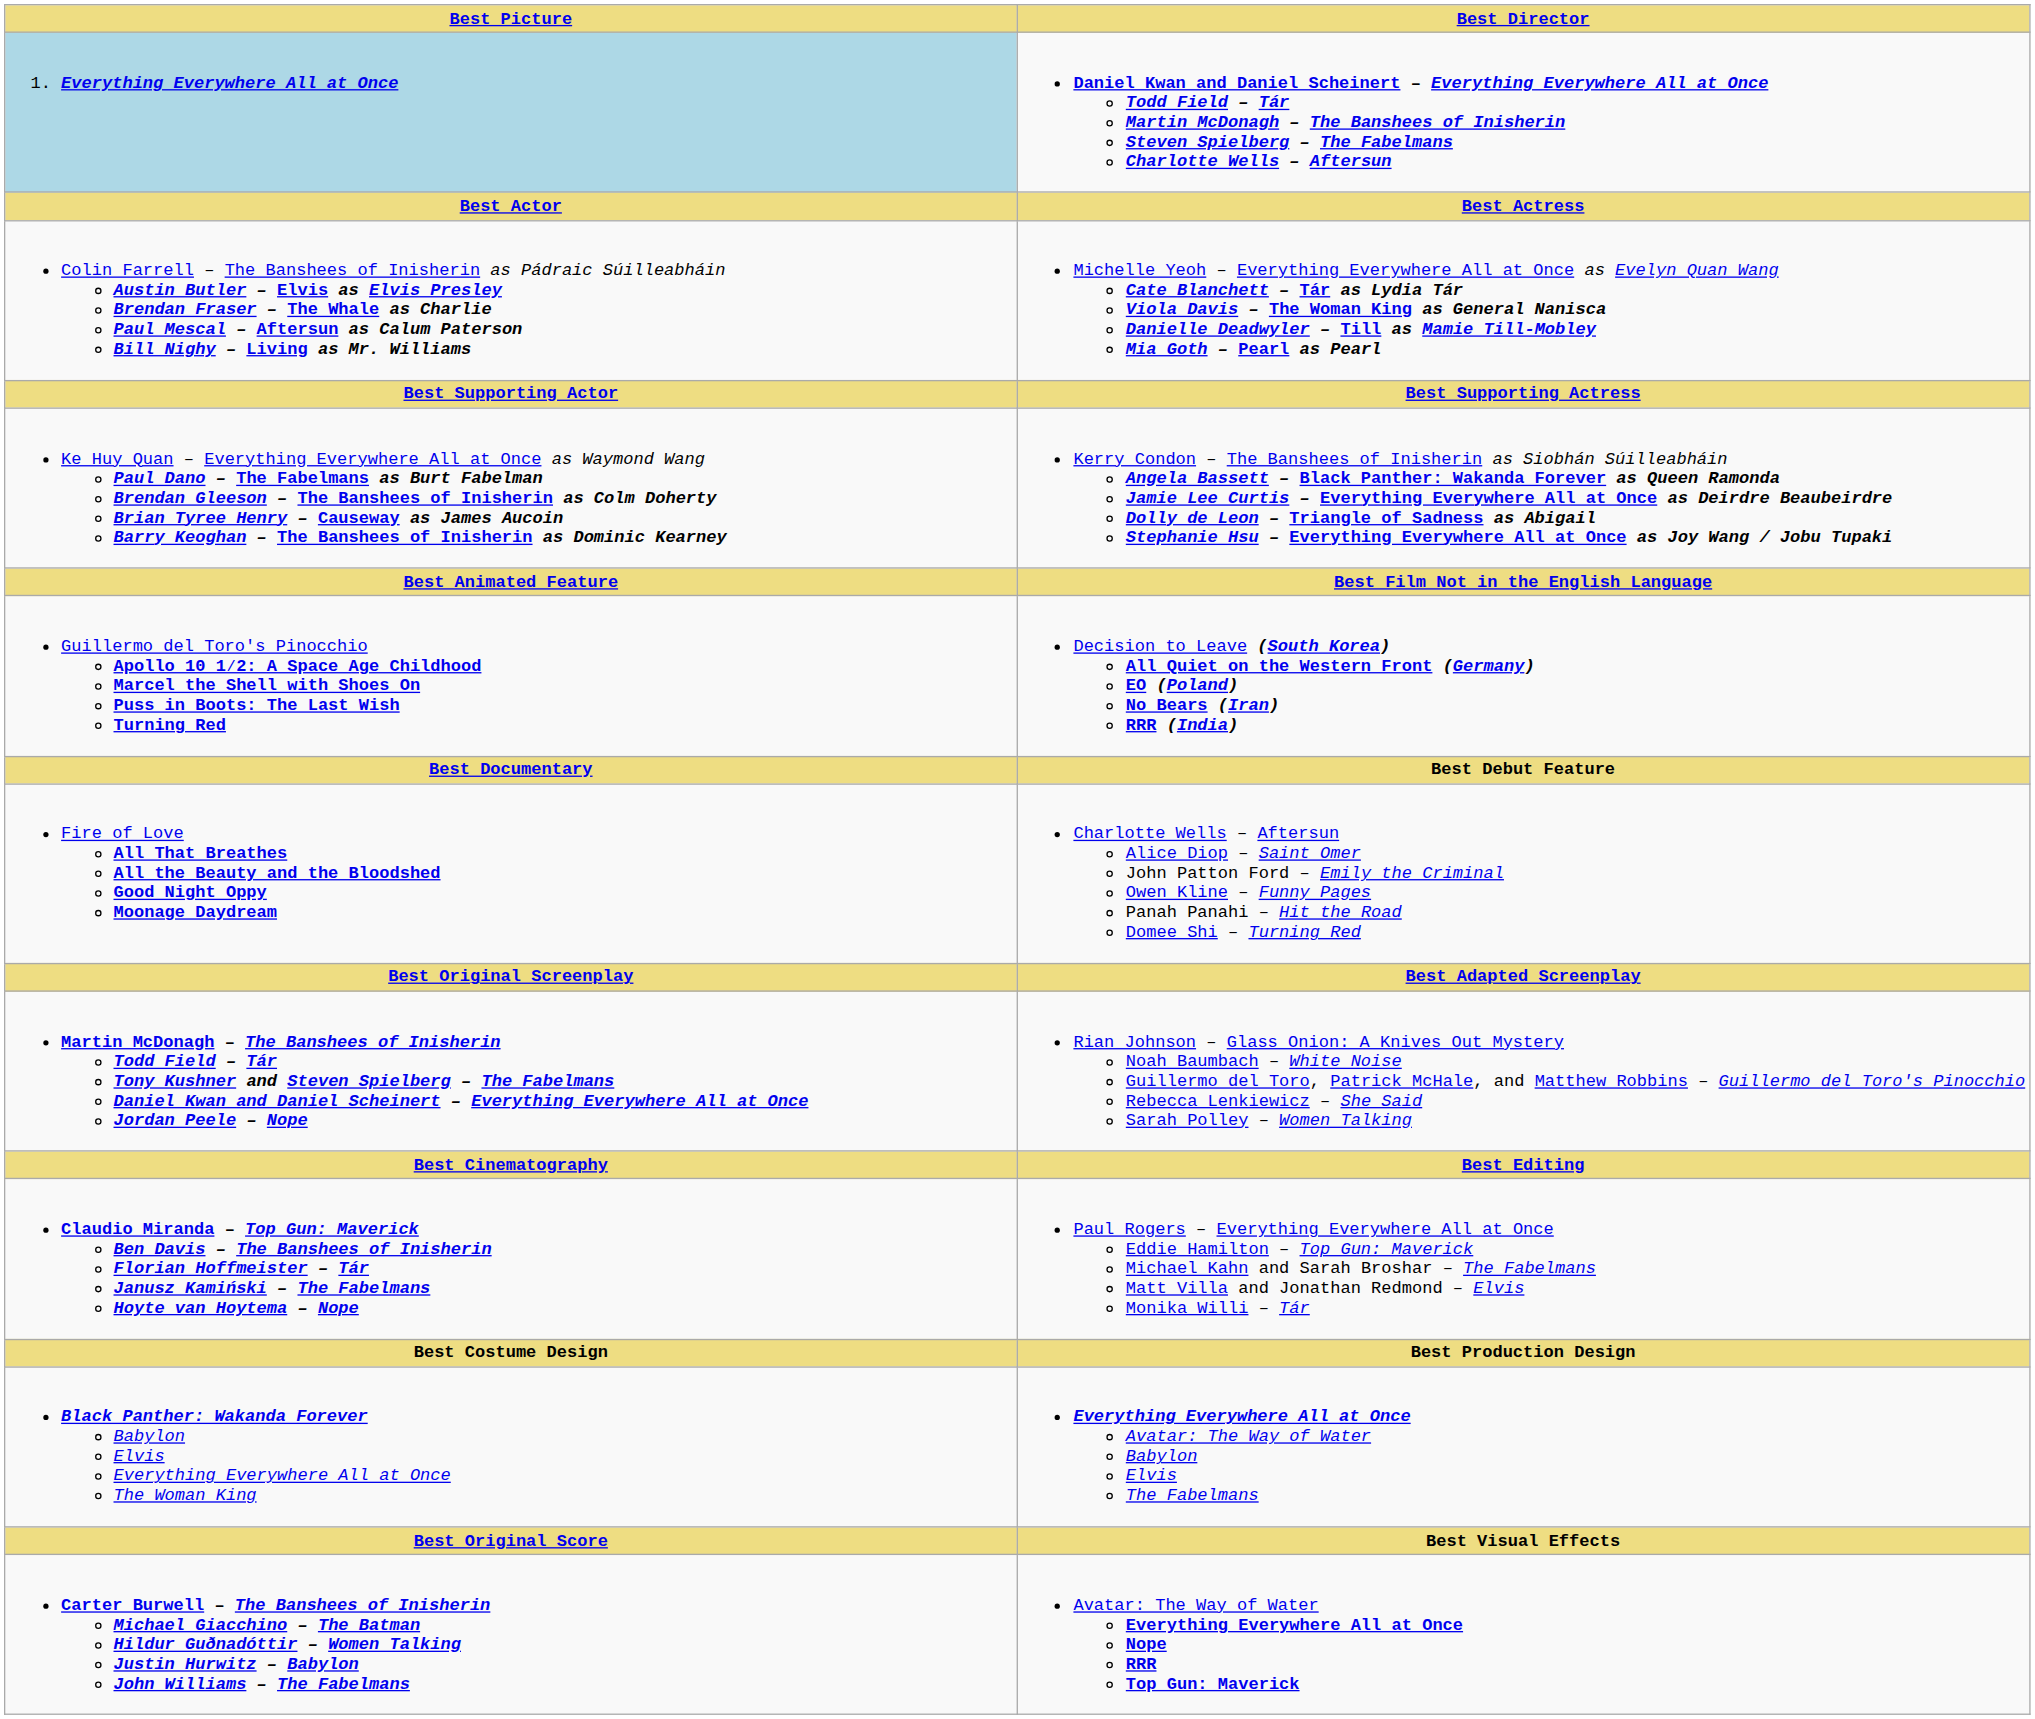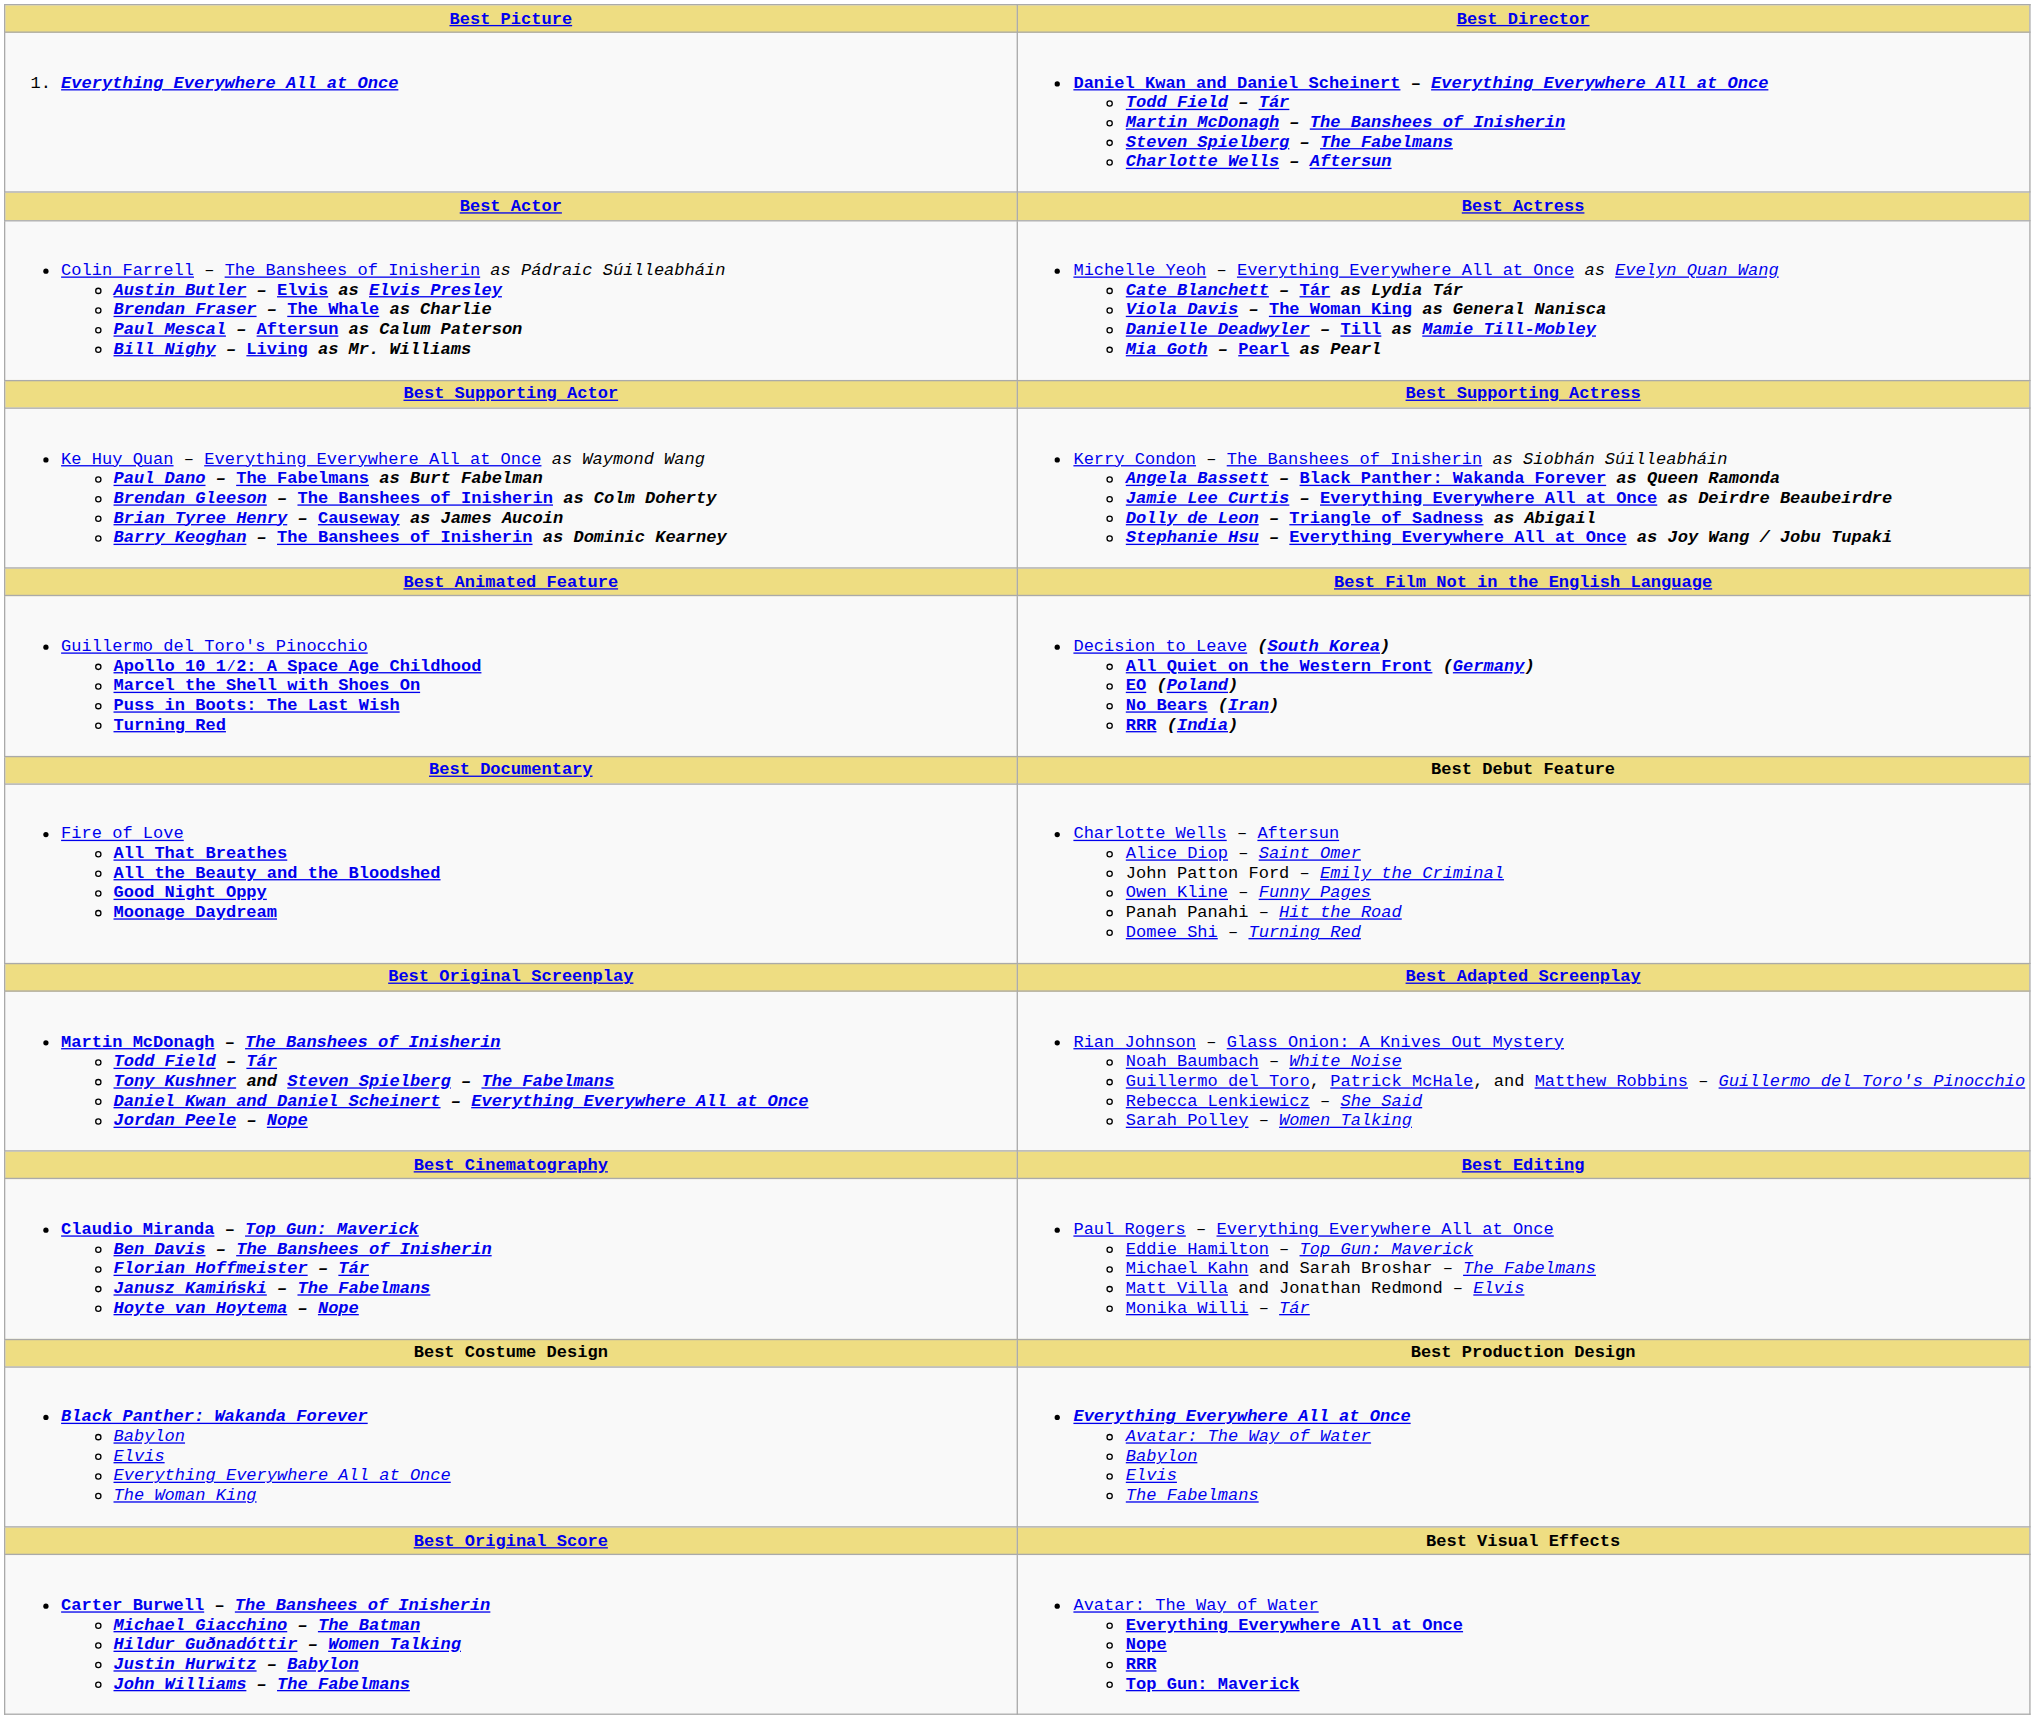row 2 | Best Picture: lightblue background -> no background
